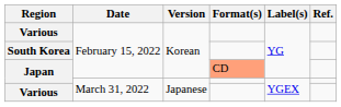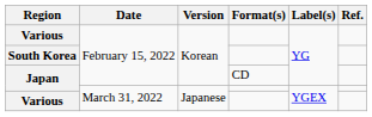Japan / February 15, 2022 | Format(s): lightsalmon background -> no background
